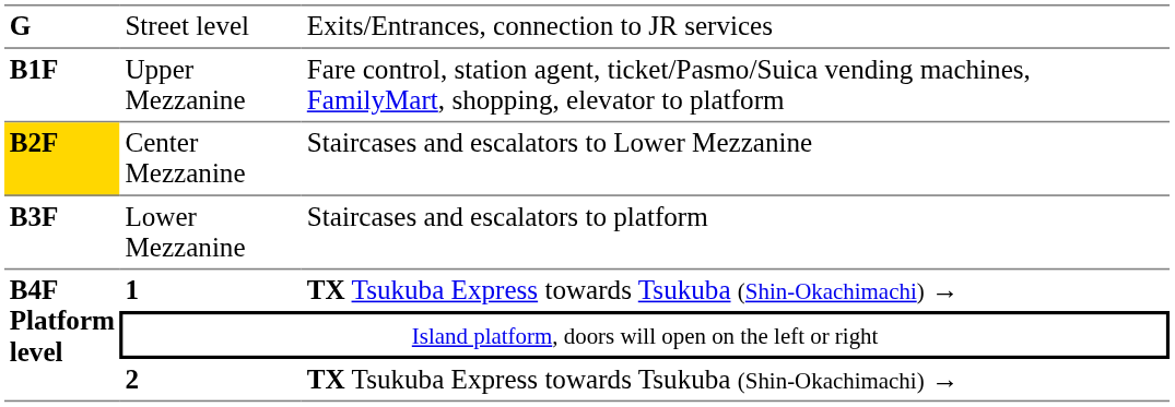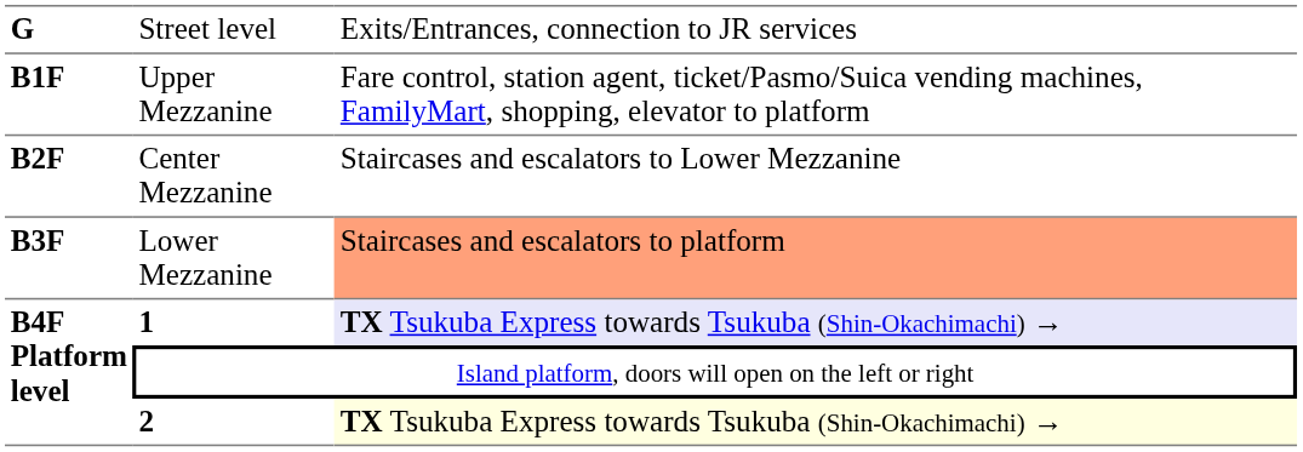Center Mezzanine | column 1: gold background -> no background
Lower Mezzanine | column 3: no background -> lightsalmon background
1 | column 3: no background -> lavender background
2 | column 3: no background -> lightyellow background
